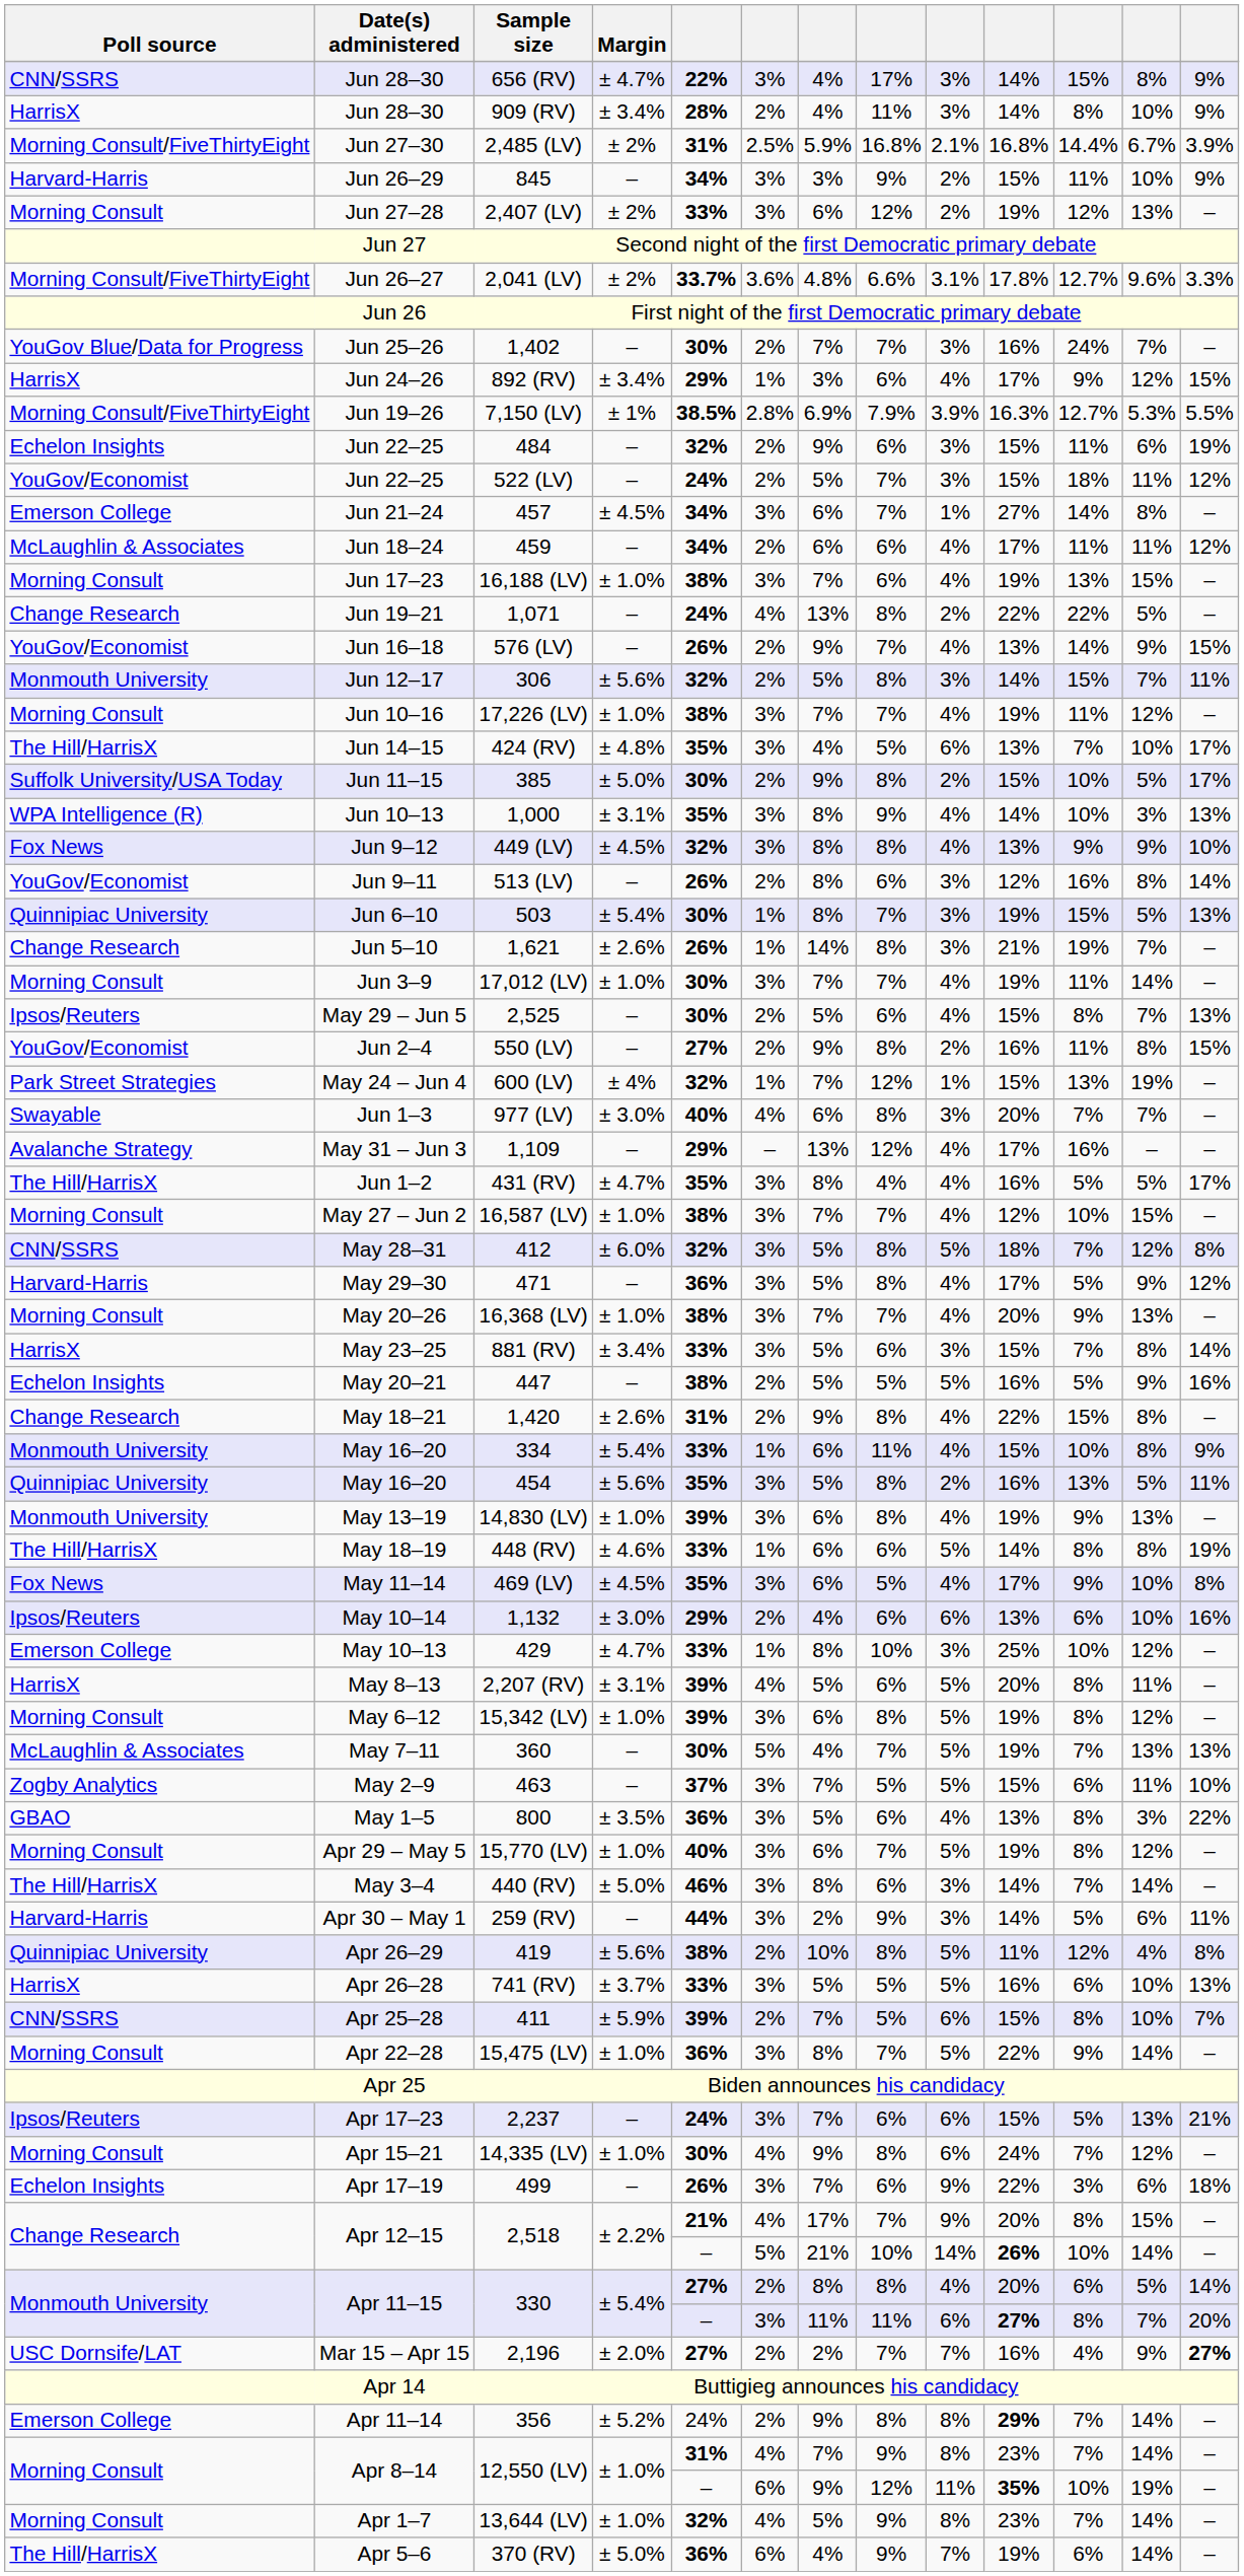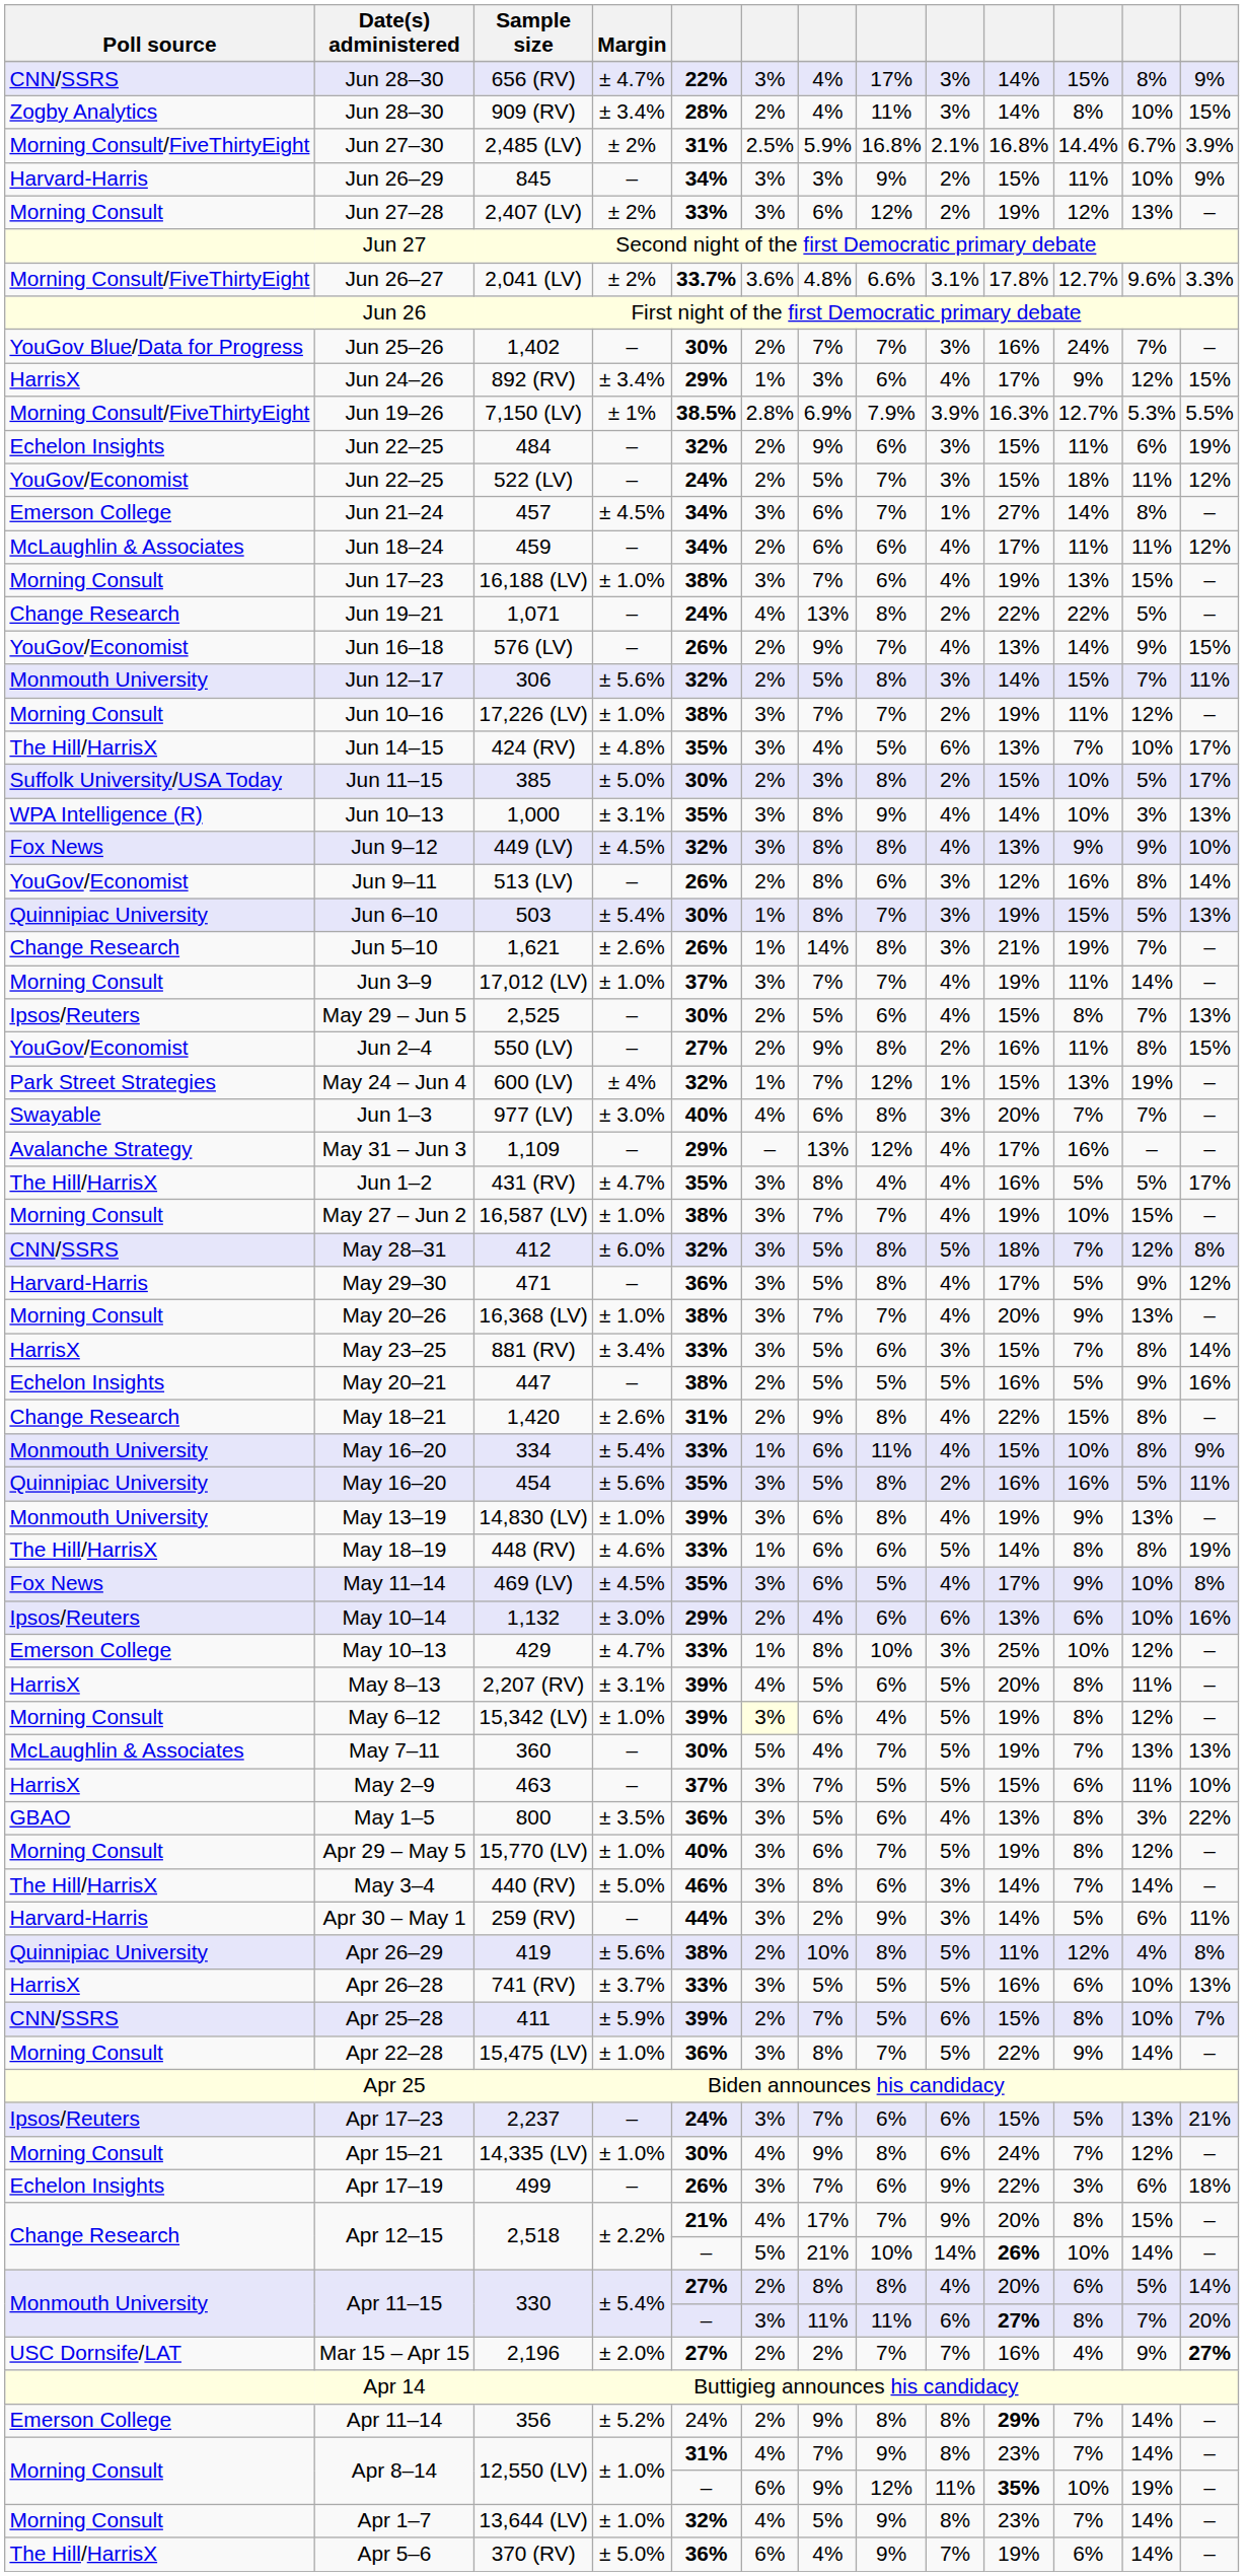909 (RV) | Poll source: HarrisX -> Zogby Analytics
909 (RV) | column 13: 9% -> 15%
17,226 (LV) | column 9: 4% -> 2%
385 | column 7: 9% -> 3%
17,012 (LV) | column 5: 30% -> 37%
16,587 (LV) | column 10: 12% -> 19%
454 | column 11: 13% -> 16%
15,342 (LV) | column 6: no background -> lightyellow background
15,342 (LV) | column 8: 8% -> 4%
463 | Poll source: Zogby Analytics -> HarrisX
